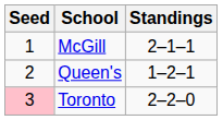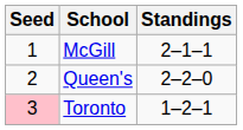Queen's | Standings: 1–2–1 -> 2–2–0
Toronto | Standings: 2–2–0 -> 1–2–1
